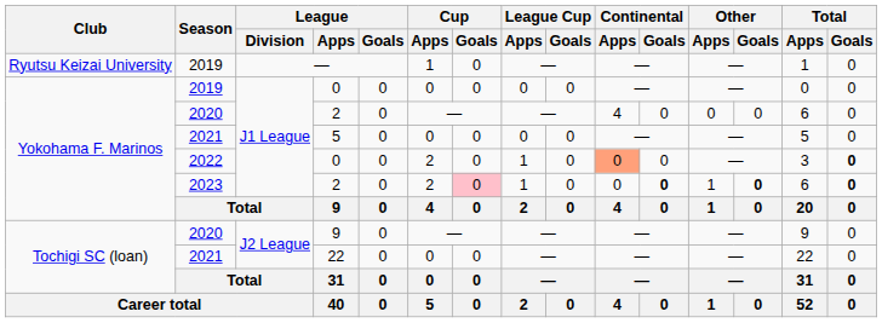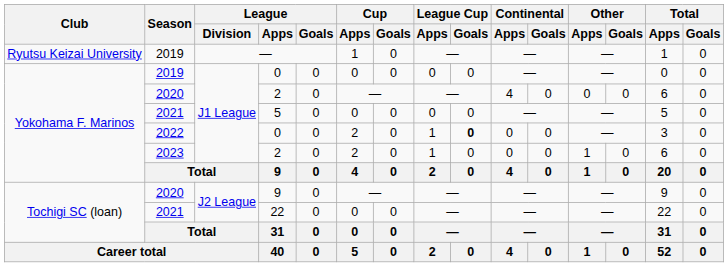2022 / 0 | League Cup / Goals: normal -> bold
2022 / 0 | Continental / Apps: lightsalmon background -> no background
2022 / 0 | Total / Goals: bold -> normal
2023 / 2 | Cup / Goals: pink background -> no background
2023 / 2 | Continental / Goals: bold -> normal
2023 / 2 | Other / Goals: bold -> normal
2023 / 2 | Total / Goals: bold -> normal
